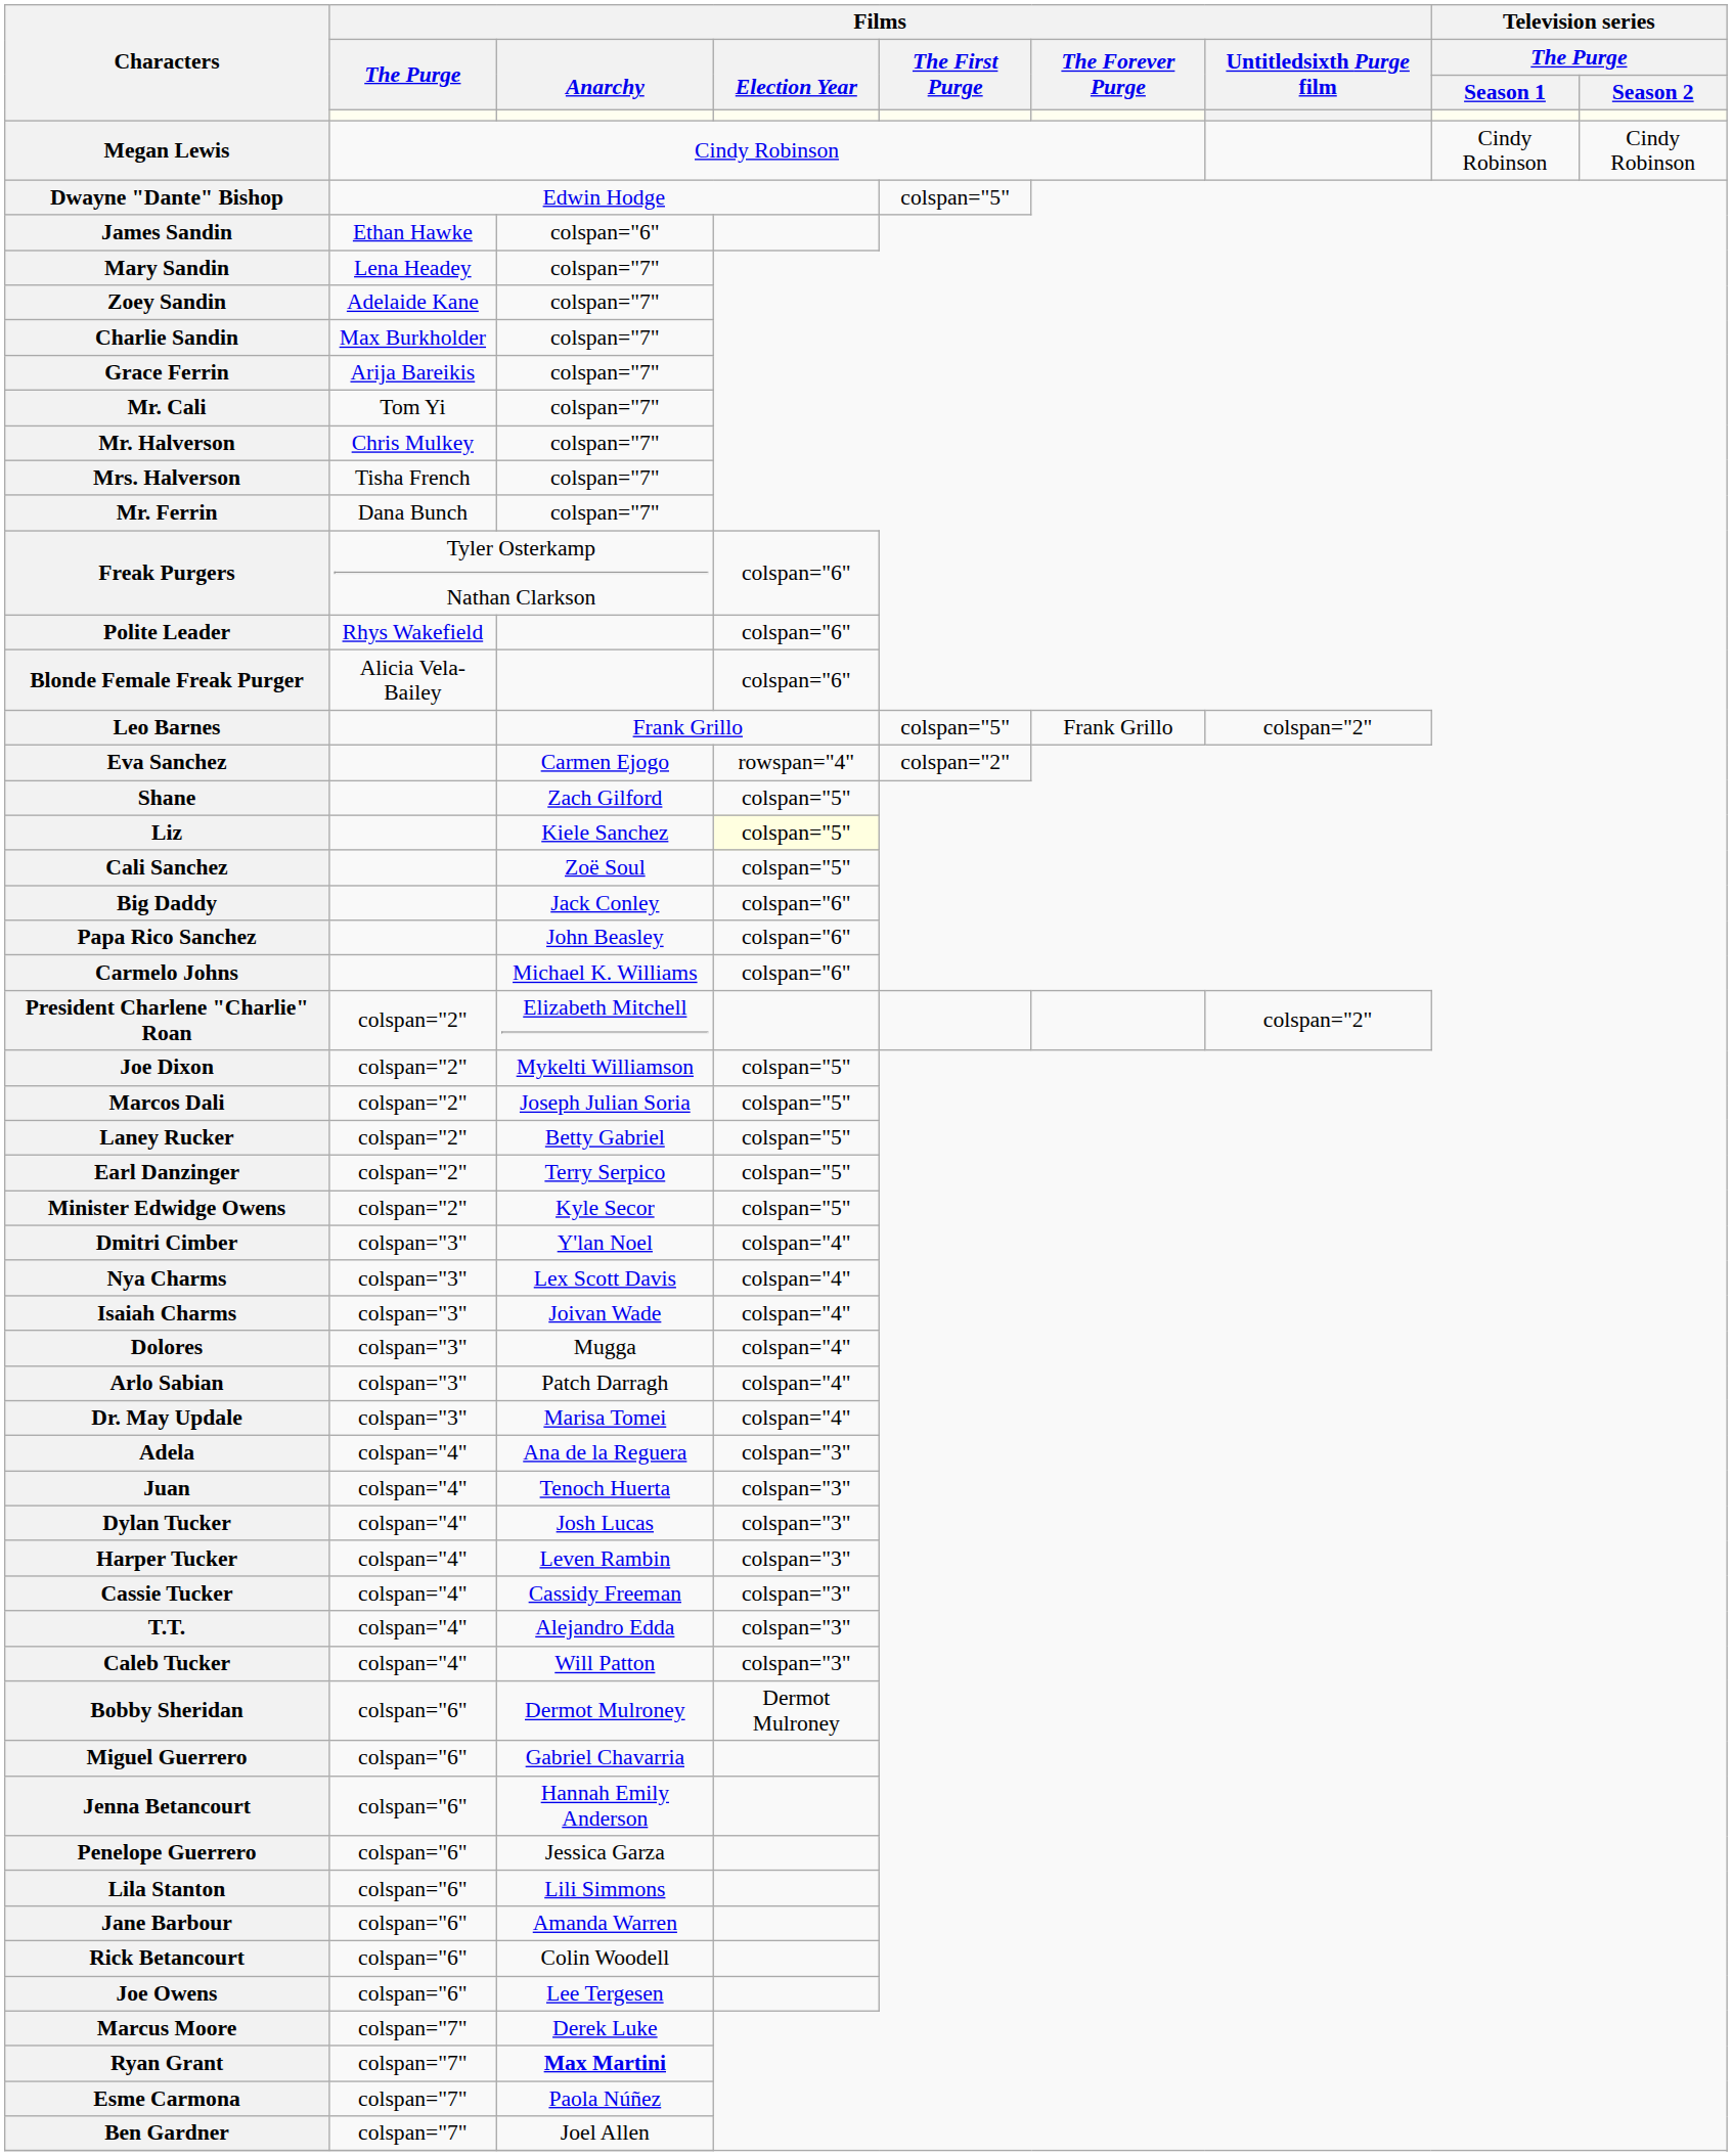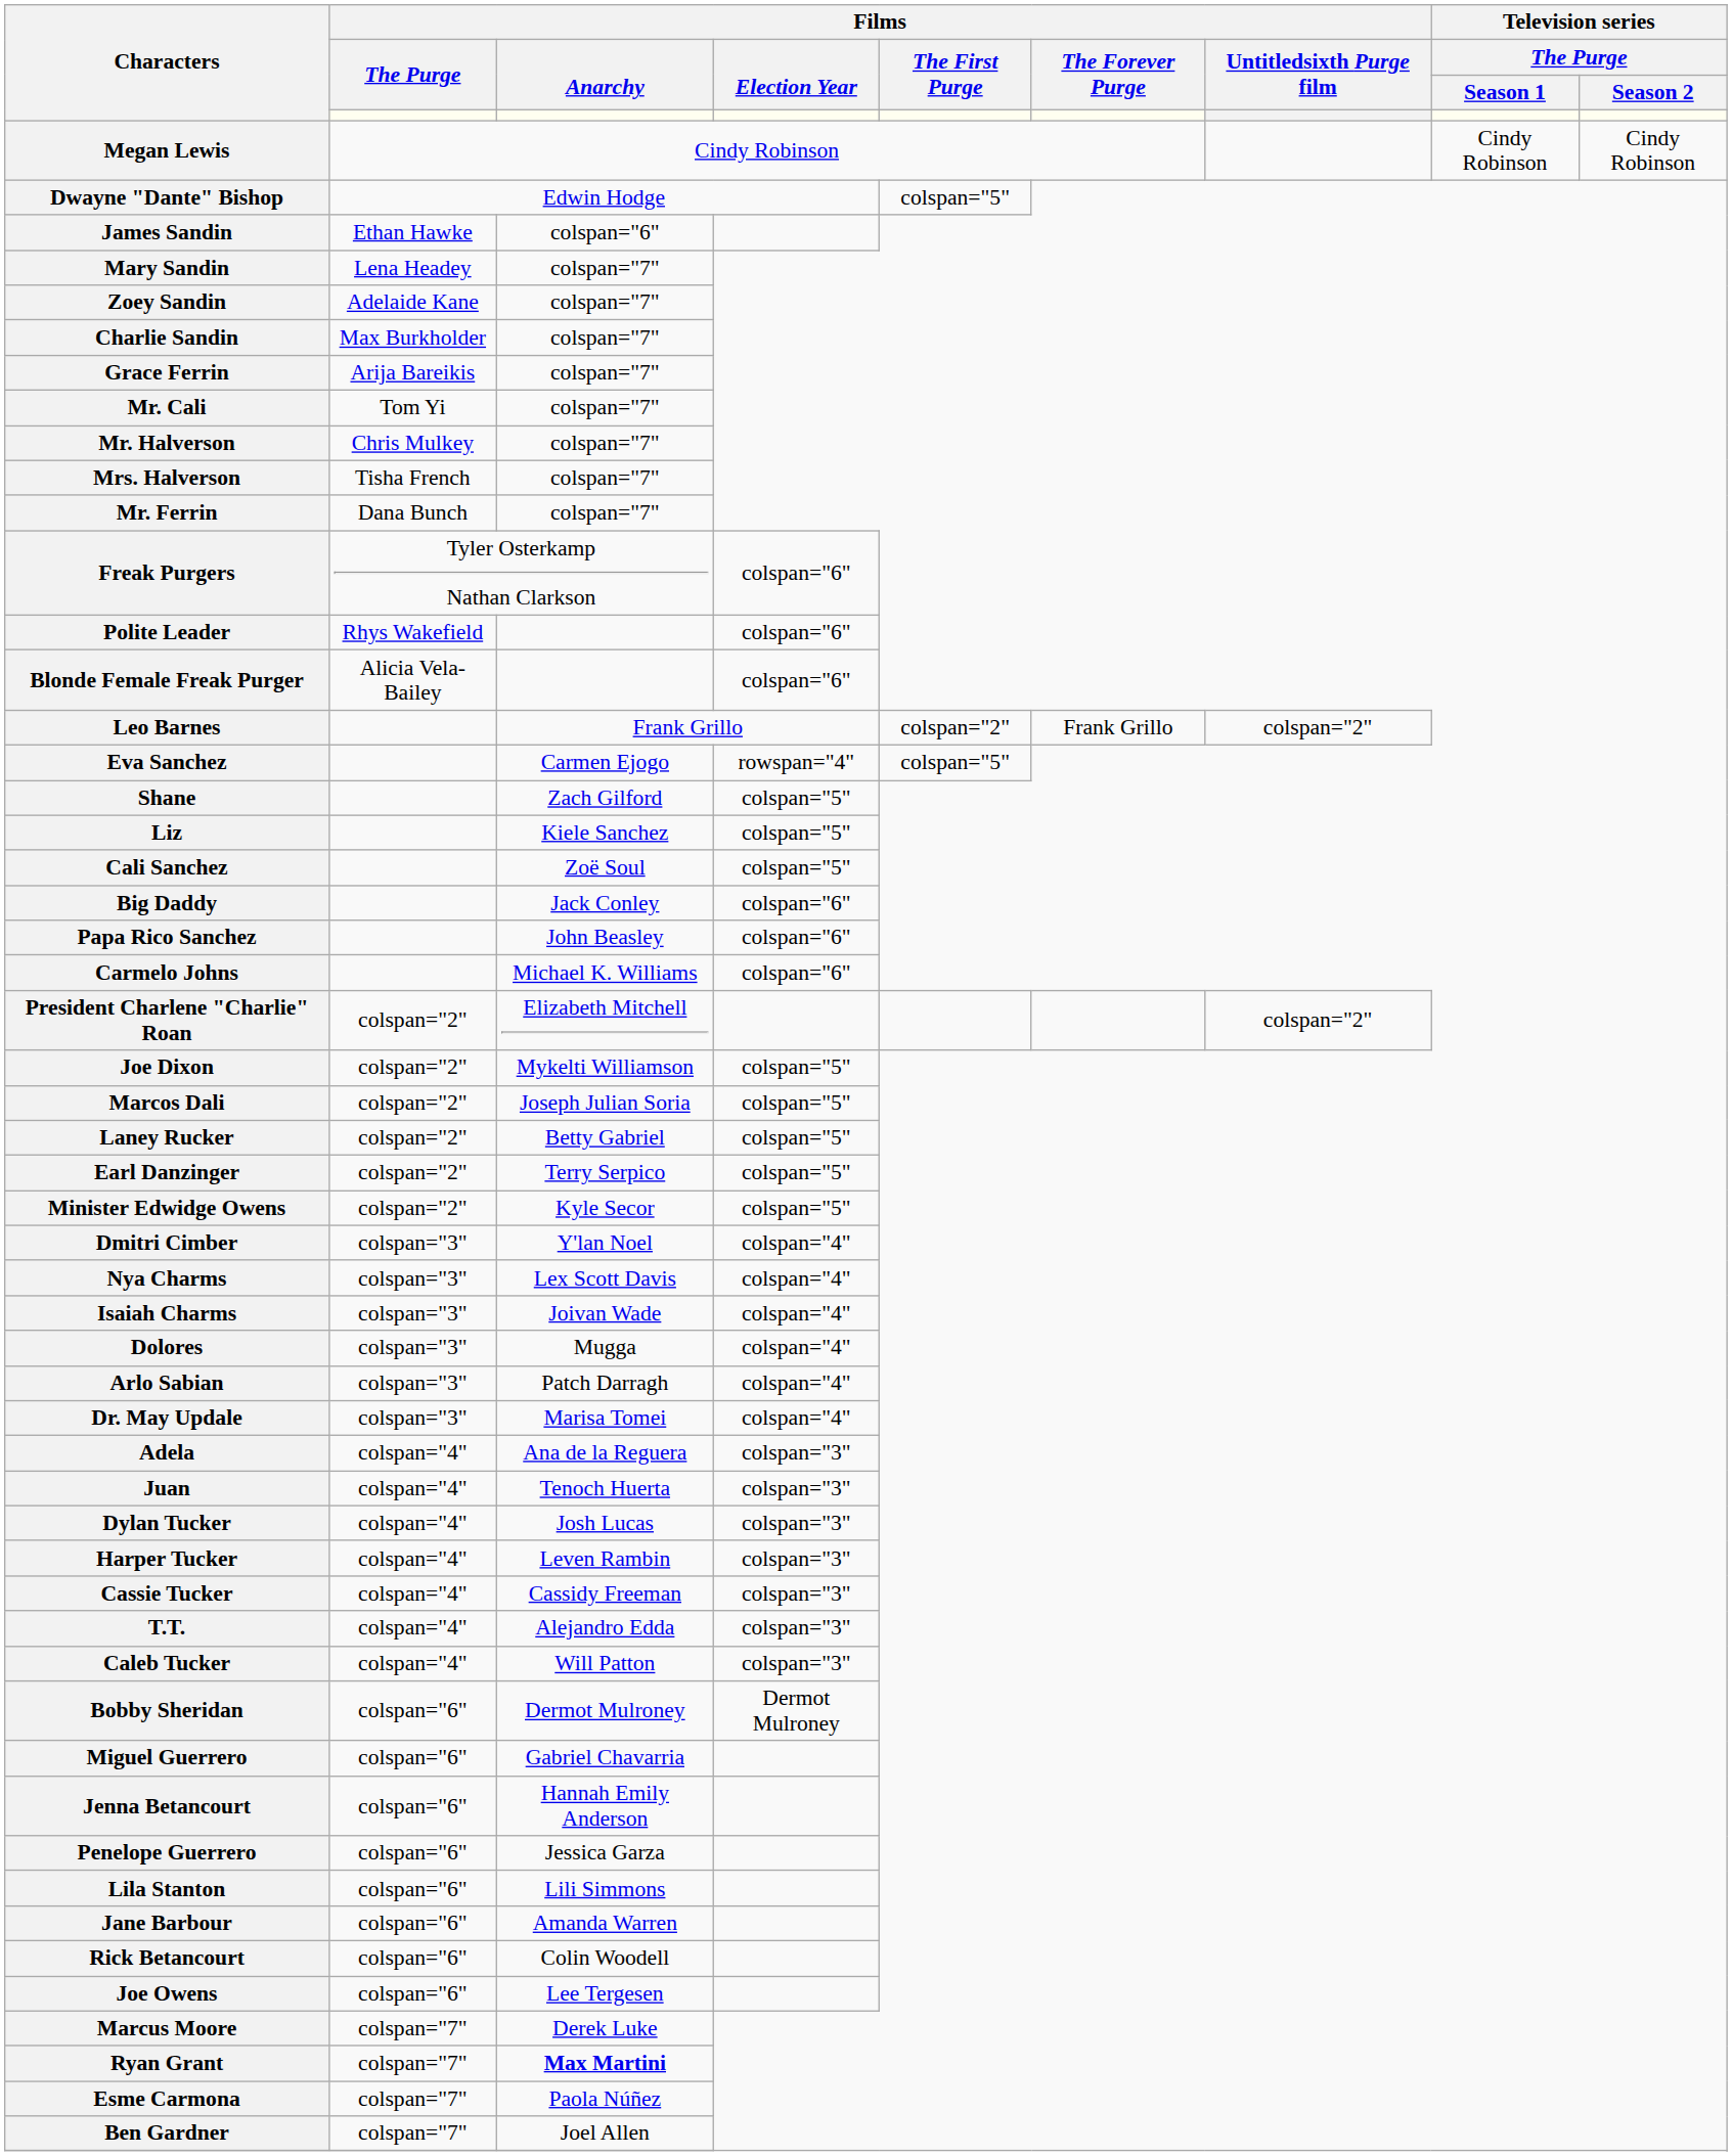Leo Barnes | Films / The First Purge: colspan="5" -> colspan="2"
Eva Sanchez | Films / The First Purge: colspan="2" -> colspan="5"
Liz | Films / Election Year: lightyellow background -> no background
